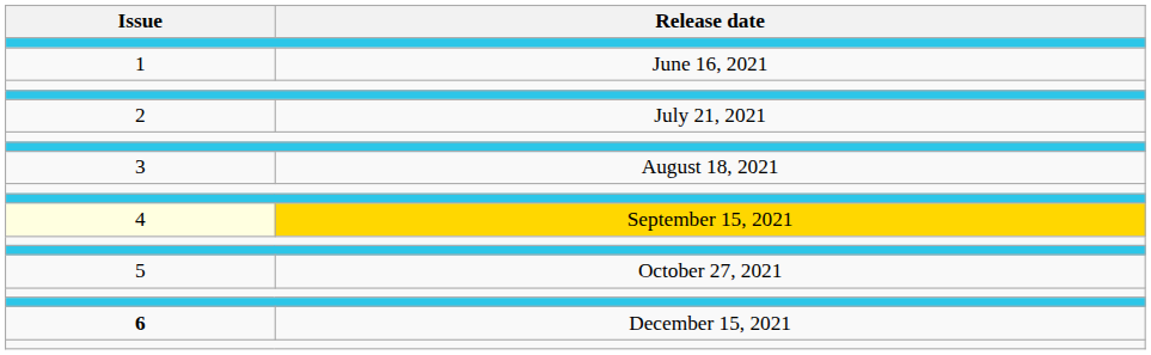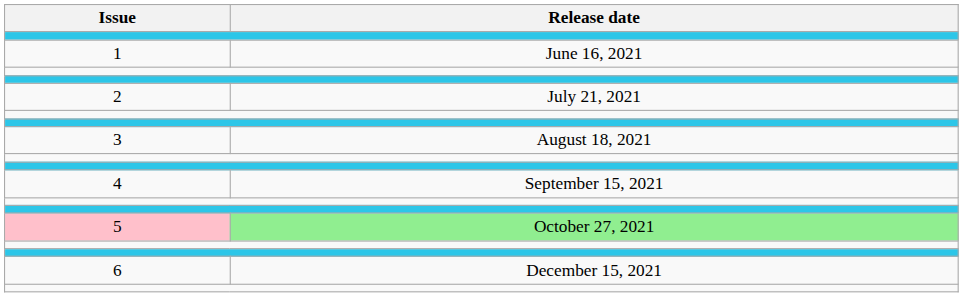4 | Issue: lightyellow background -> no background
4 | Release date: gold background -> no background
5 | Issue: no background -> pink background
5 | Release date: no background -> lightgreen background
6 | Issue: bold -> normal
